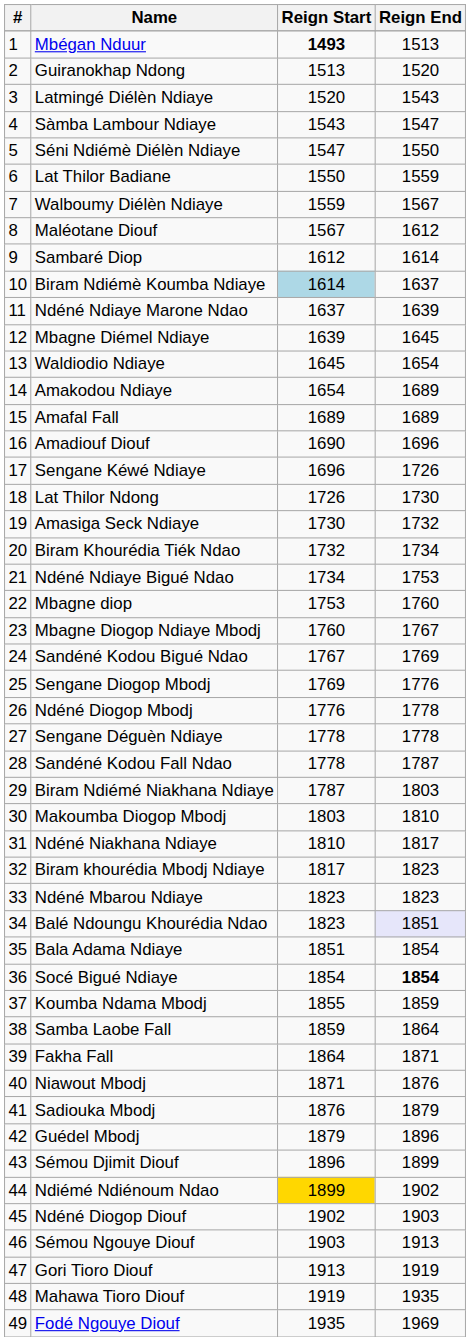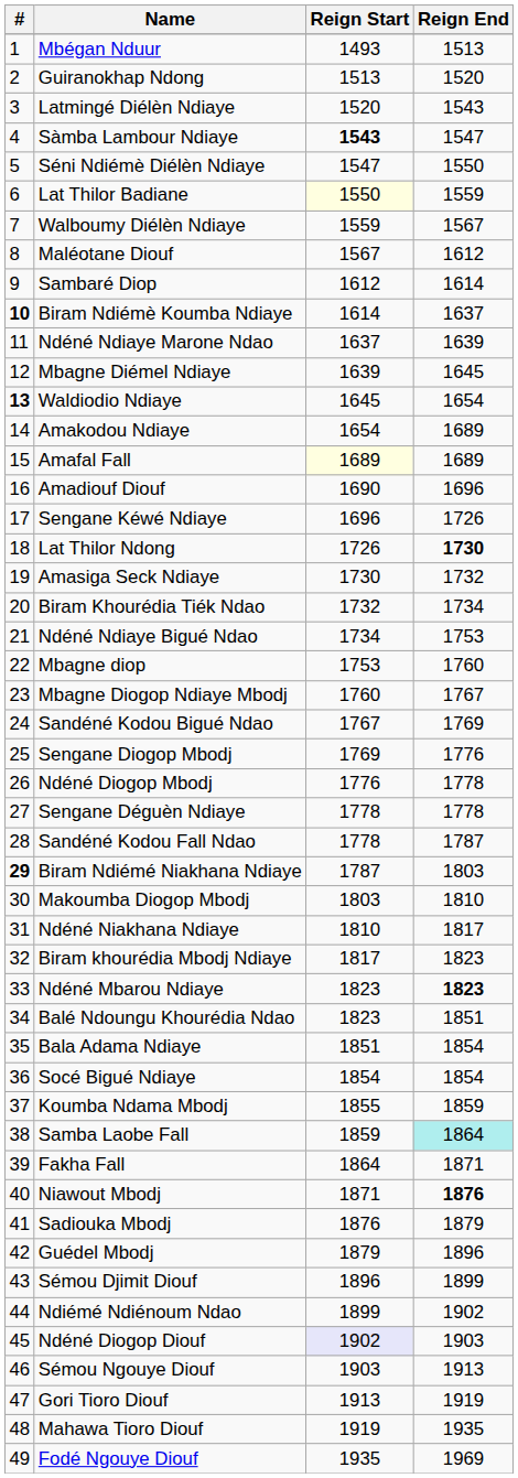Mbégan Nduur | Reign Start: bold -> normal
Sàmba Lambour Ndiaye | Reign Start: normal -> bold
Lat Thilor Badiane | Reign Start: no background -> lightyellow background
Biram Ndiémè Koumba Ndiaye | #: normal -> bold
Biram Ndiémè Koumba Ndiaye | Reign Start: lightblue background -> no background
Waldiodio Ndiaye | #: normal -> bold
Amafal Fall | Reign Start: no background -> lightyellow background
Lat Thilor Ndong | Reign End: normal -> bold
Biram Ndiémé Niakhana Ndiaye | #: normal -> bold
Ndéné Mbarou Ndiaye | Reign End: normal -> bold
Balé Ndoungu Khourédia Ndao | Reign End: lavender background -> no background
Socé Bigué Ndiaye | Reign End: bold -> normal
Samba Laobe Fall | Reign End: no background -> paleturquoise background
Niawout Mbodj | Reign End: normal -> bold
Ndiémé Ndiénoum Ndao | Reign Start: gold background -> no background
Ndéné Diogop Diouf | Reign Start: no background -> lavender background
